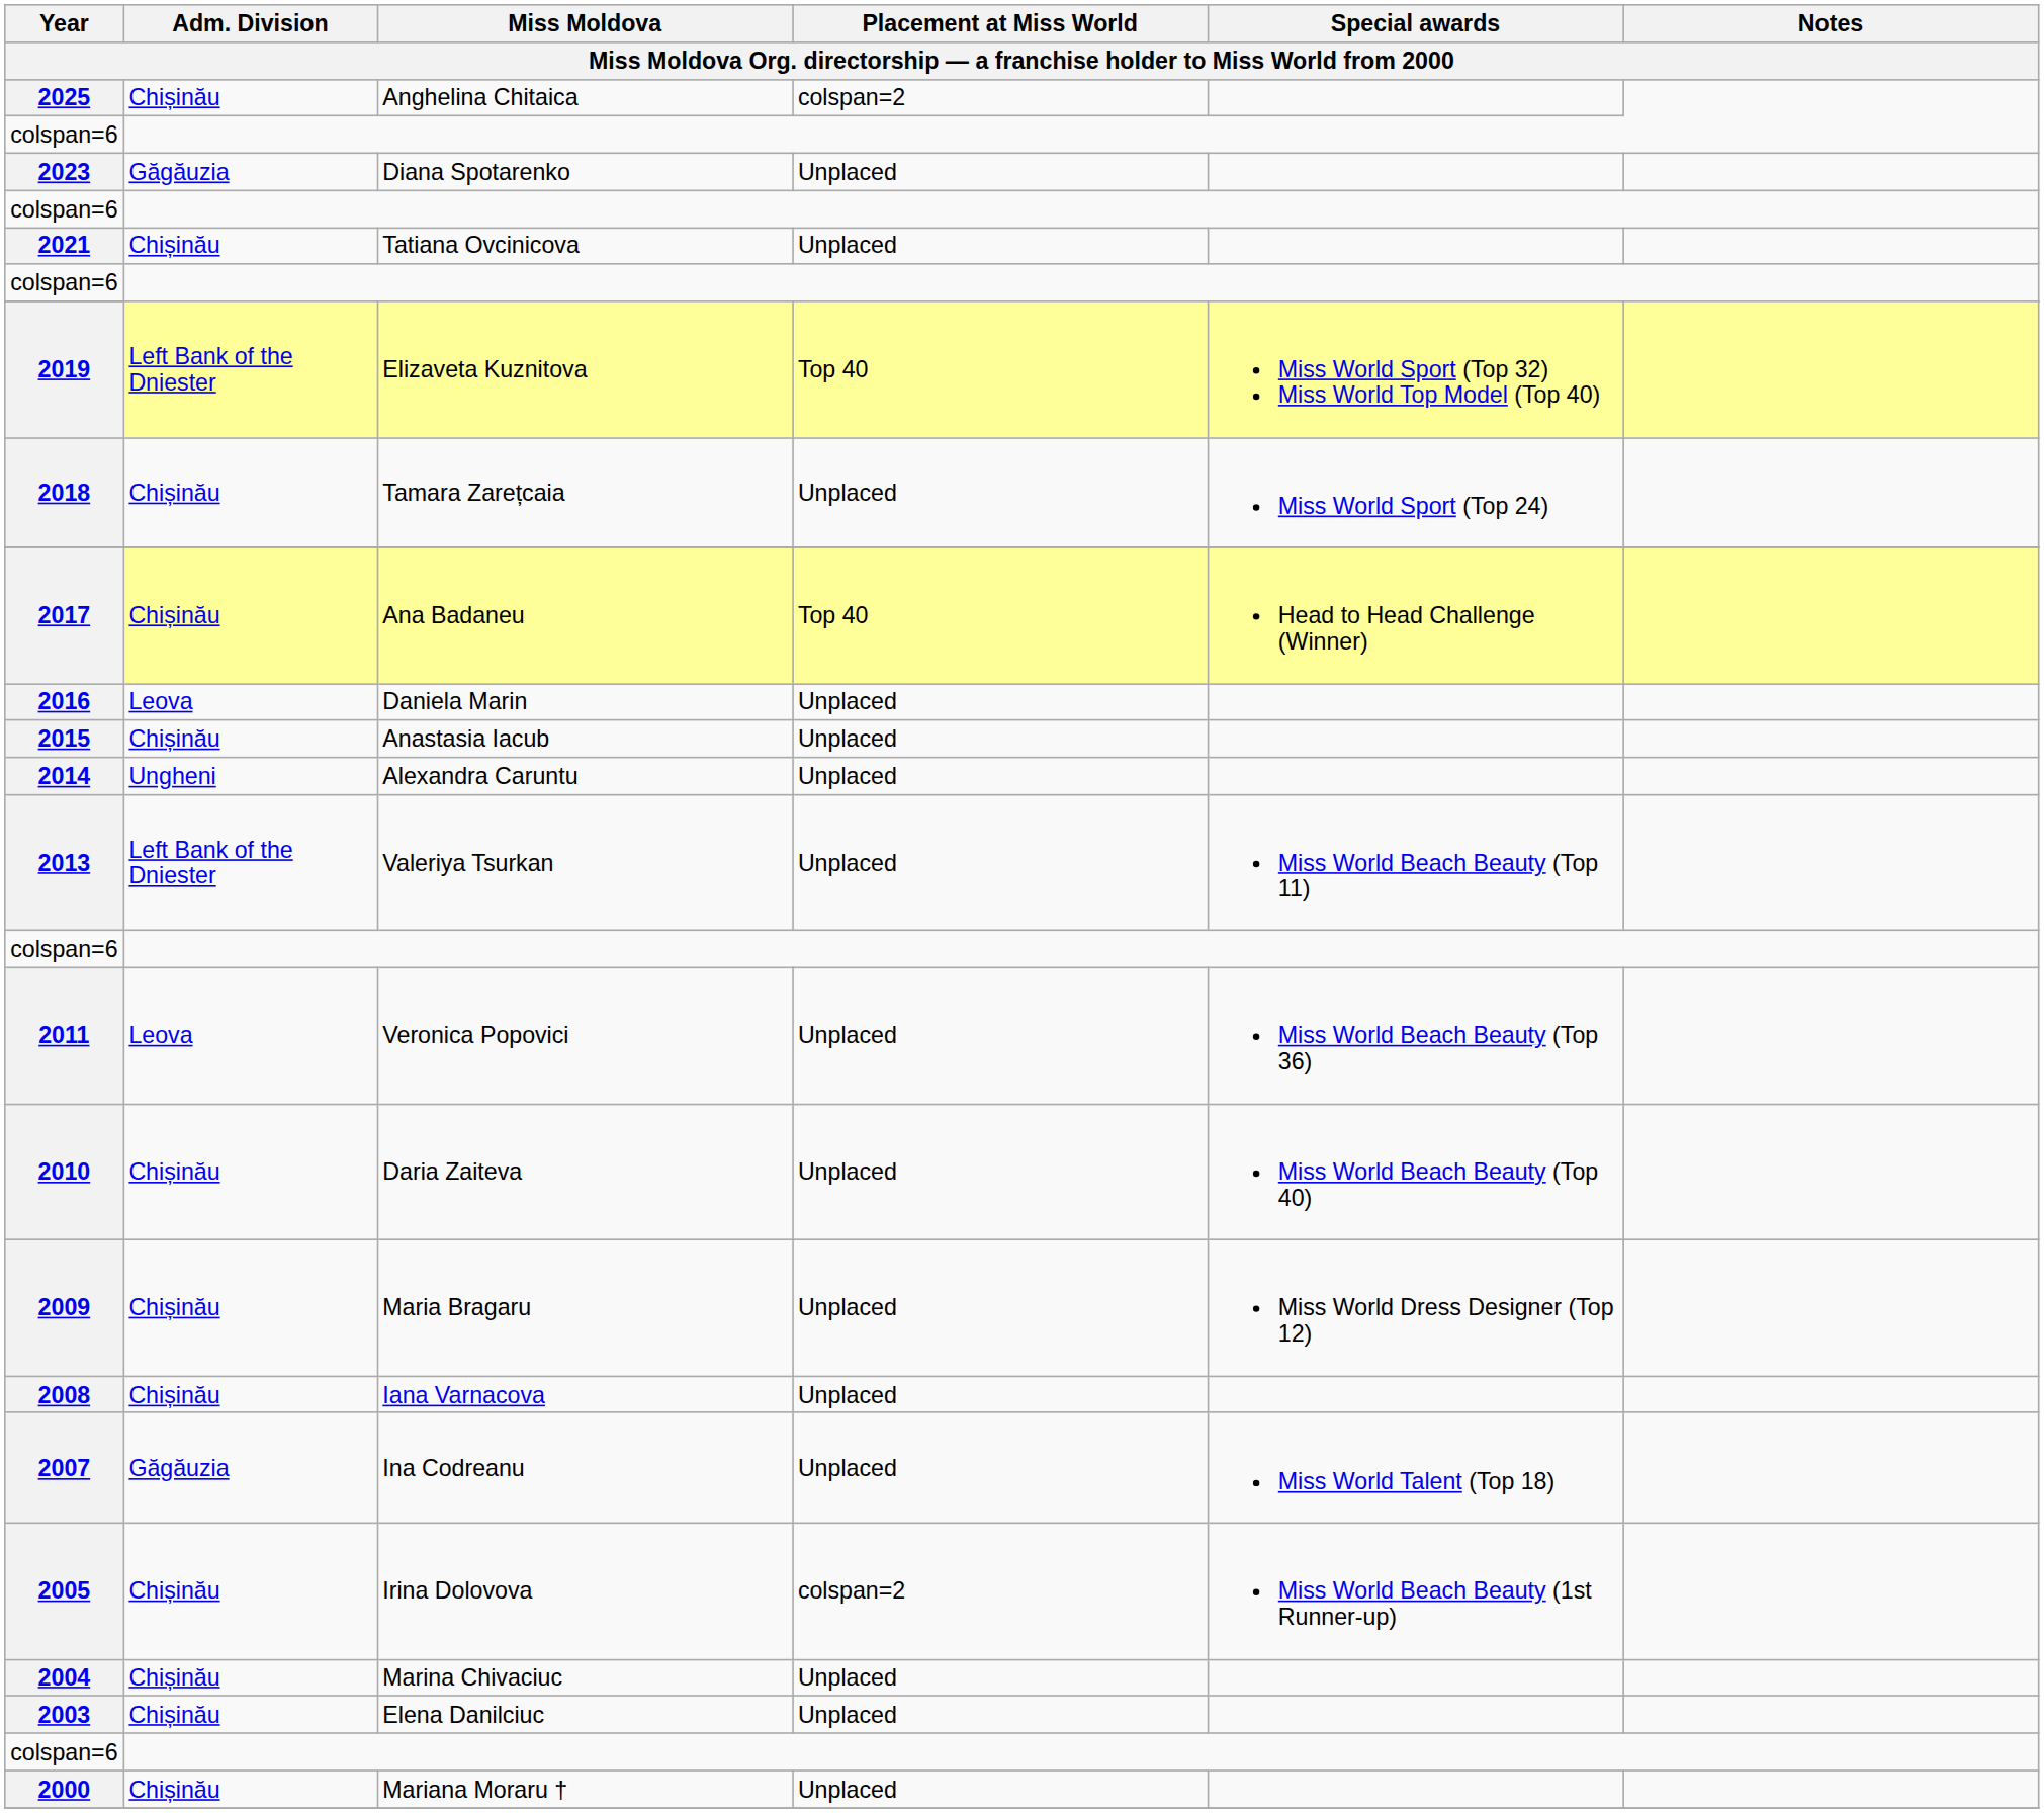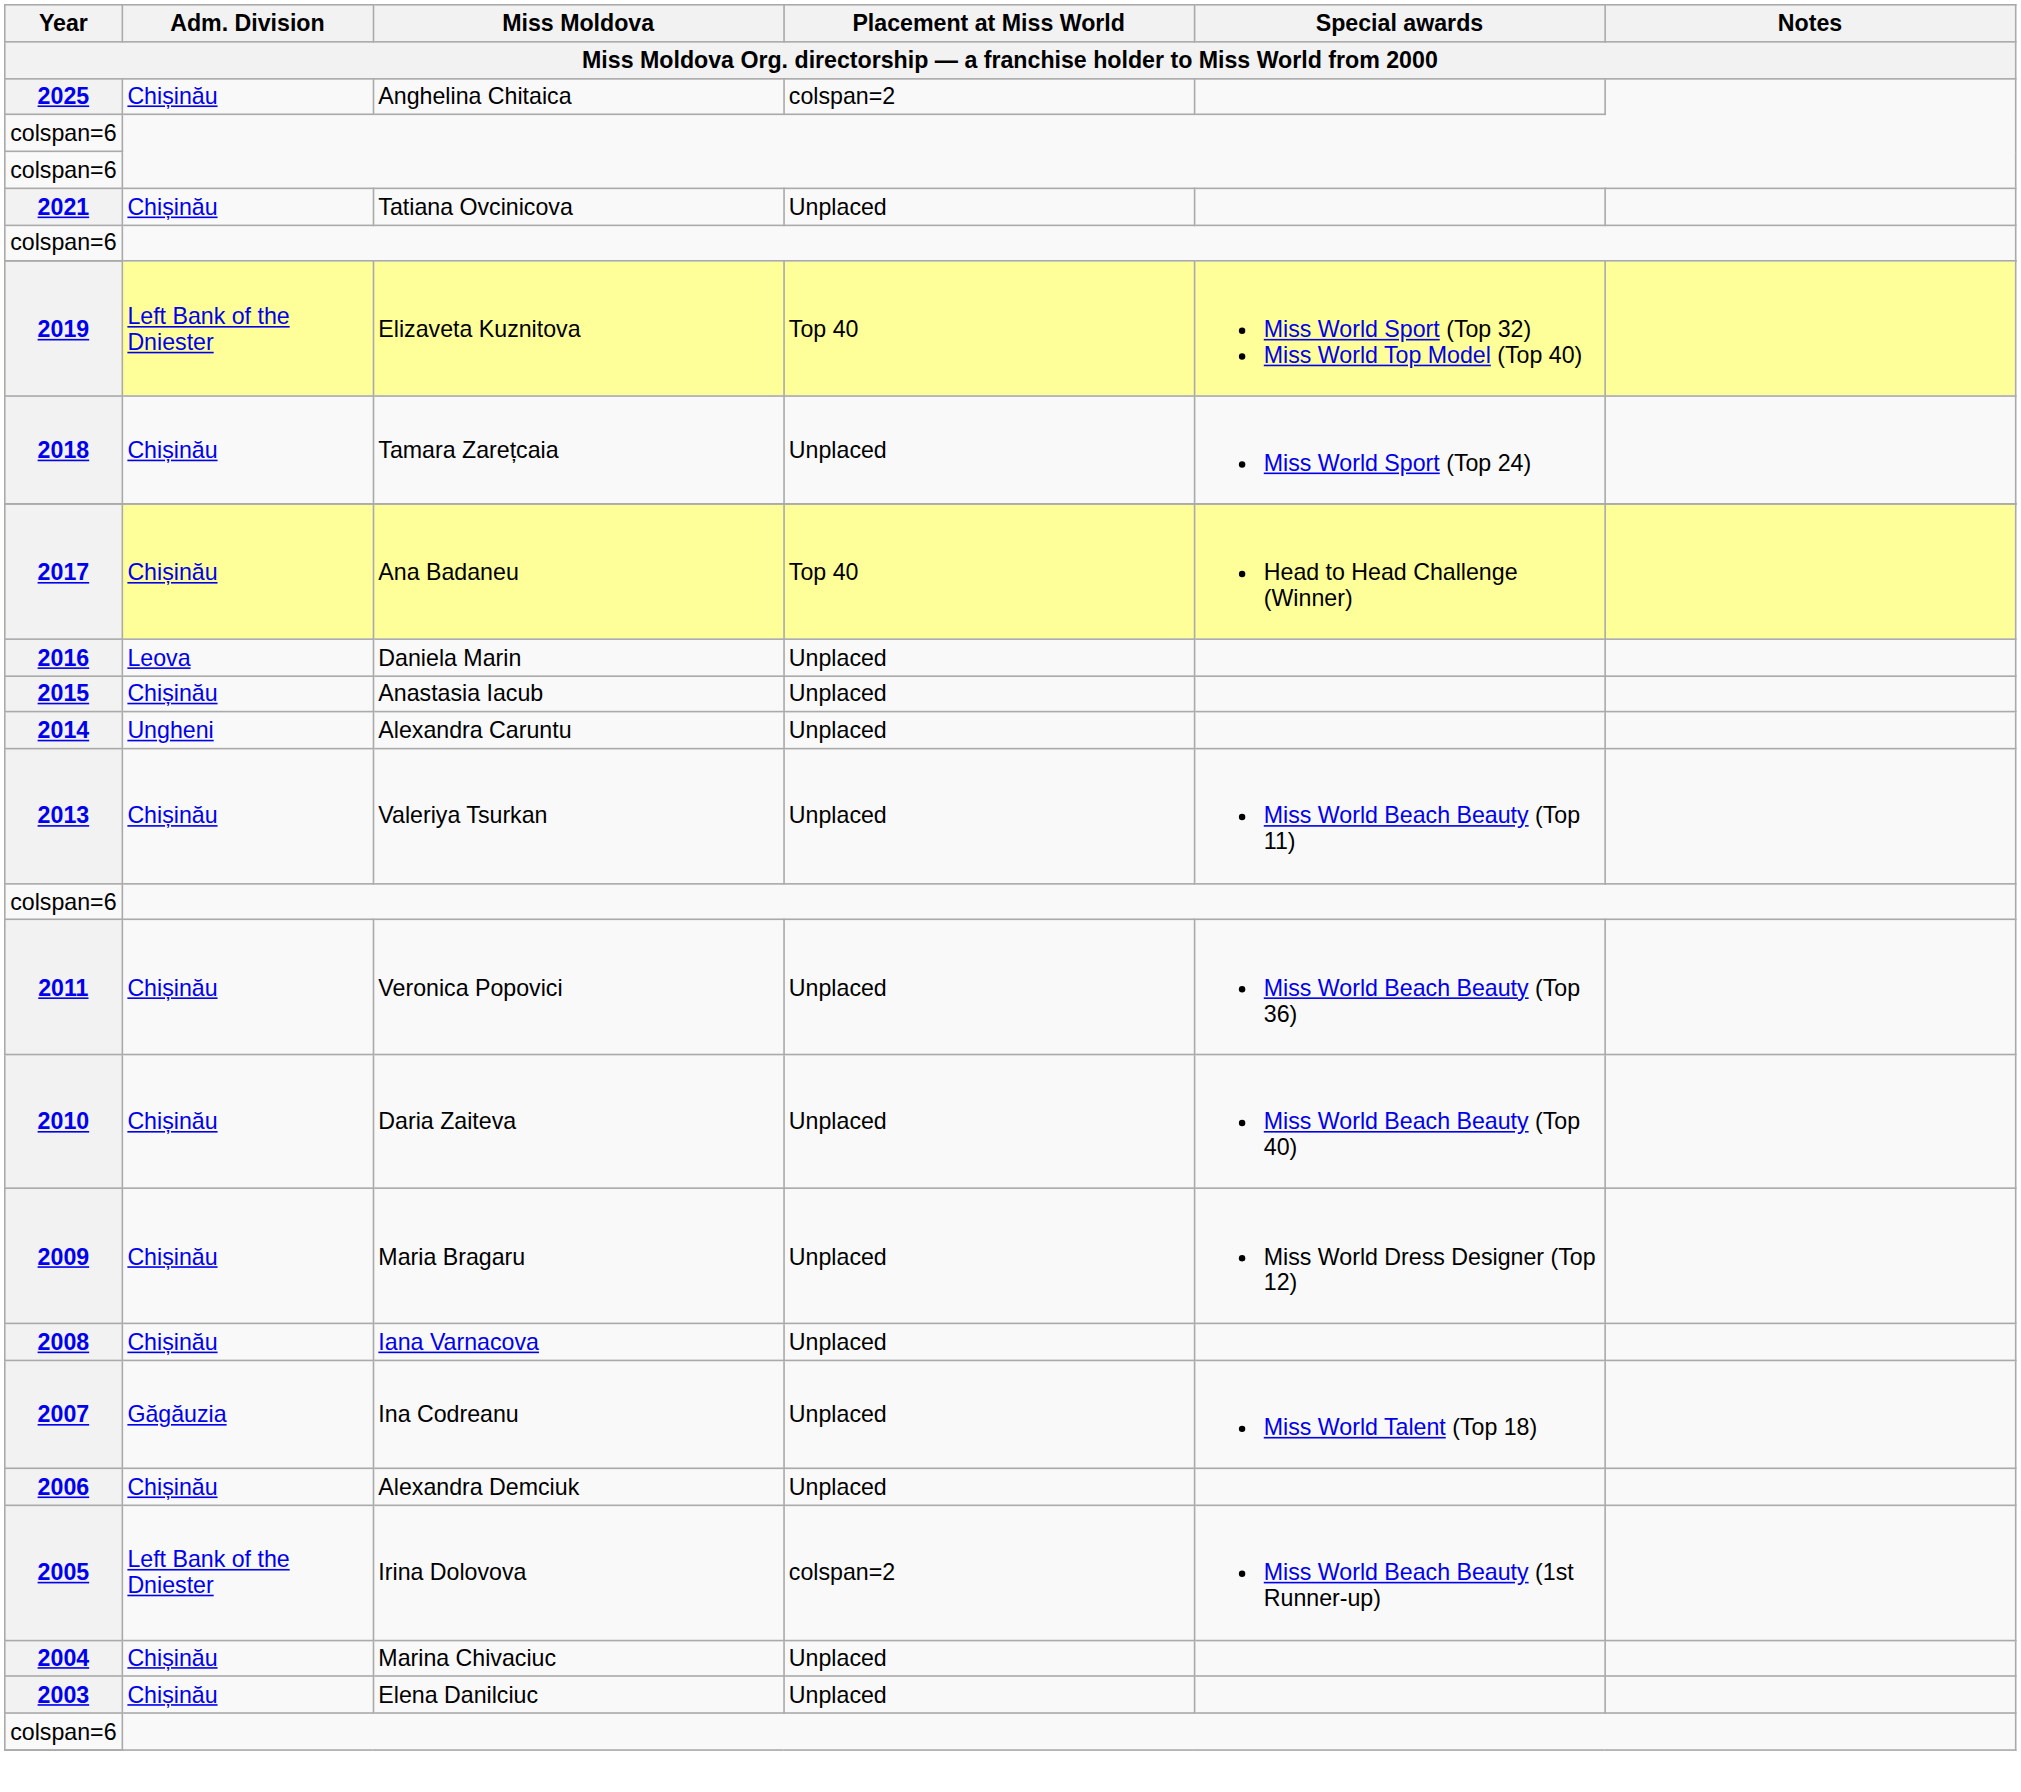- row: 2023 | Găgăuzia | Diana Spotarenko | Unplaced
2013 | Adm. Division: Left Bank of the Dniester -> Chișinău
2011 | Adm. Division: Leova -> Chișinău
+ row: 2006 | Chișinău | Alexandra Demciuk | Unplaced
2005 | Adm. Division: Chișinău -> Left Bank of the Dniester
- row: 2000 | Chișinău | Mariana Moraru † | Unplaced
